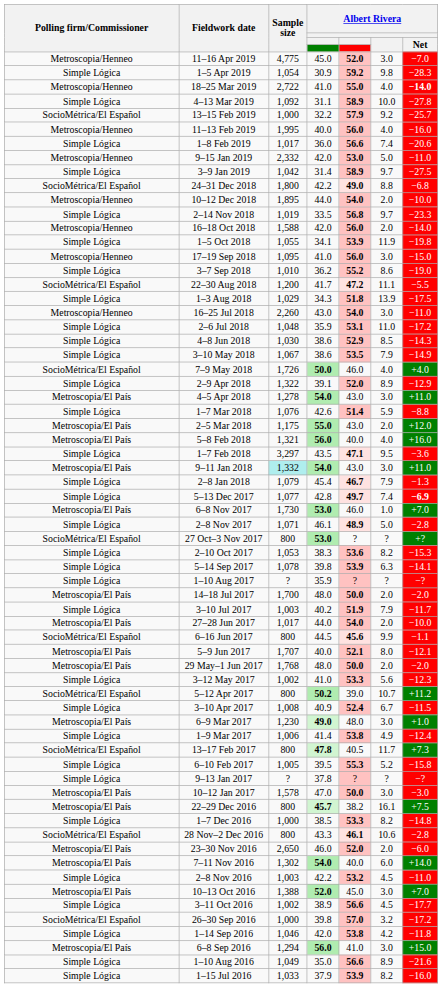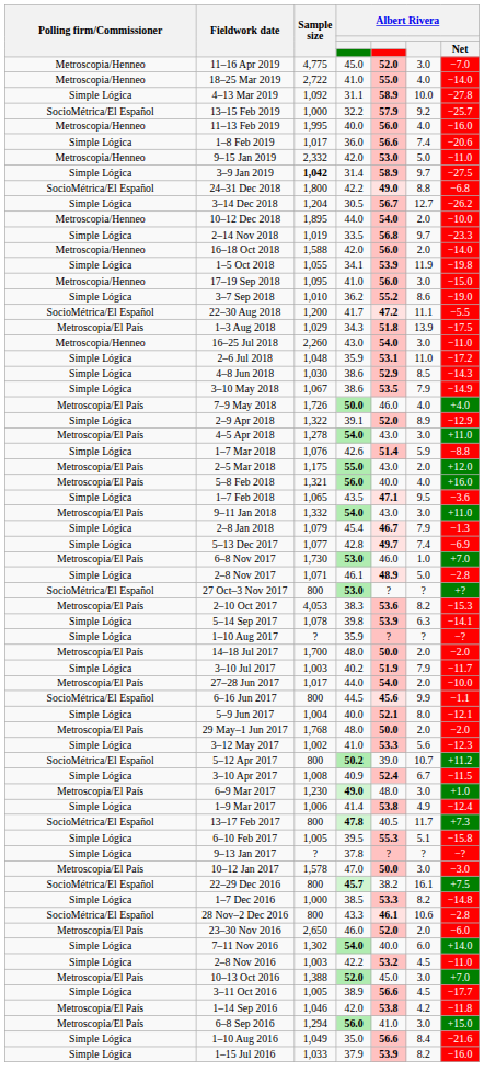- row: Simple Lógica | 1–5 Apr 2019 | 1,054 | 30.9 | 59.2 | 9.8 | −28.3
18–25 Mar 2019 | Albert Rivera / Net: bold -> normal
3–9 Jan 2019 | Sample size: normal -> bold
+ row: Simple Lógica | 3–14 Dec 2018 | 1,204 | 30.5 | 56.7 | 12.7 | −26.2
1–3 Aug 2018 | Polling firm/Commissioner: Simple Lógica -> Metroscopia/El País
7–9 May 2018 | Polling firm/Commissioner: SocioMétrica/El Español -> Metroscopia/El País
1–7 Feb 2018 | Sample size: 3,297 -> 1,065
9–11 Jan 2018 | Sample size: paleturquoise background -> no background
5–13 Dec 2017 | Albert Rivera / Net: bold -> normal
2–10 Oct 2017 | Polling firm/Commissioner: Simple Lógica -> Metroscopia/El País
2–10 Oct 2017 | Sample size: 1,053 -> 4,053
5–9 Jun 2017 | Polling firm/Commissioner: Metroscopia/El País -> Simple Lógica
5–9 Jun 2017 | Sample size: 1,707 -> 1,004
6–10 Feb 2017 | column 6: 5.2 -> 5.1
22–29 Dec 2016 | Polling firm/Commissioner: Metroscopia/El País -> SocioMétrica/El Español
7–11 Nov 2016 | Polling firm/Commissioner: Metroscopia/El País -> Simple Lógica
3–11 Oct 2016 | Sample size: 1,002 -> 1,005
- row: SocioMétrica/El Español | 26–30 Sep 2016 | 1,000 | 39.8 | 57.0 | 3.2 | −17.2
1–14 Sep 2016 | Polling firm/Commissioner: Simple Lógica -> Metroscopia/El País
1–10 Aug 2016 | column 6: 8.9 -> 8.4
